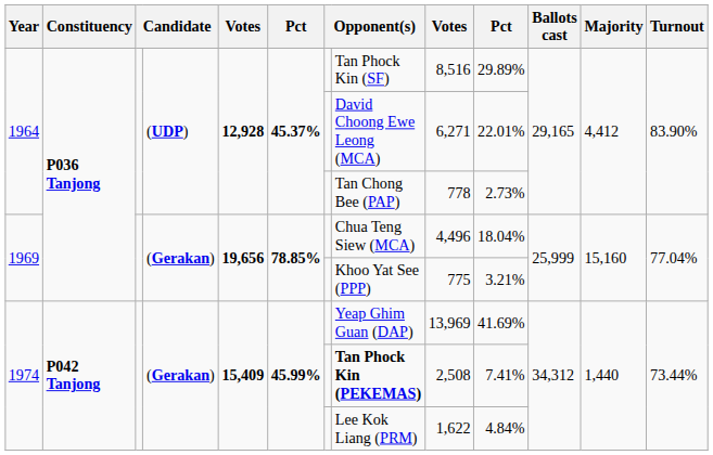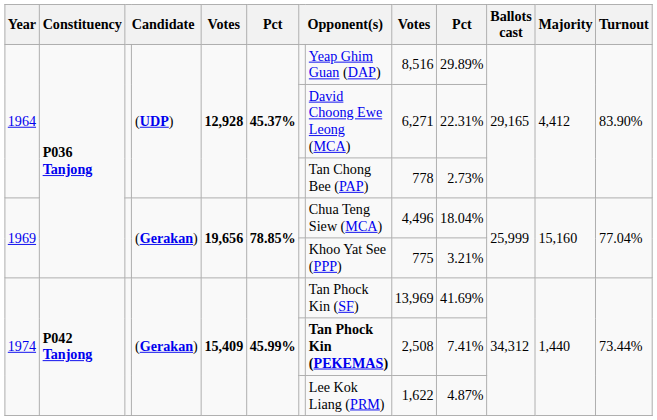row 2 | column 8: Tan Phock Kin (SF) -> Yeap Ghim Guan (DAP)
row 3 | column 10: 22.01% -> 22.31%
row 7 | column 8: Yeap Ghim Guan (DAP) -> Tan Phock Kin (SF)
row 9 | column 10: 4.84% -> 4.87%
